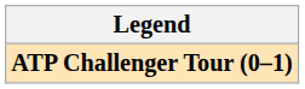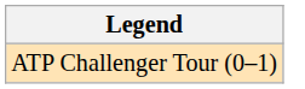row 2 | column 1: bold -> normal
